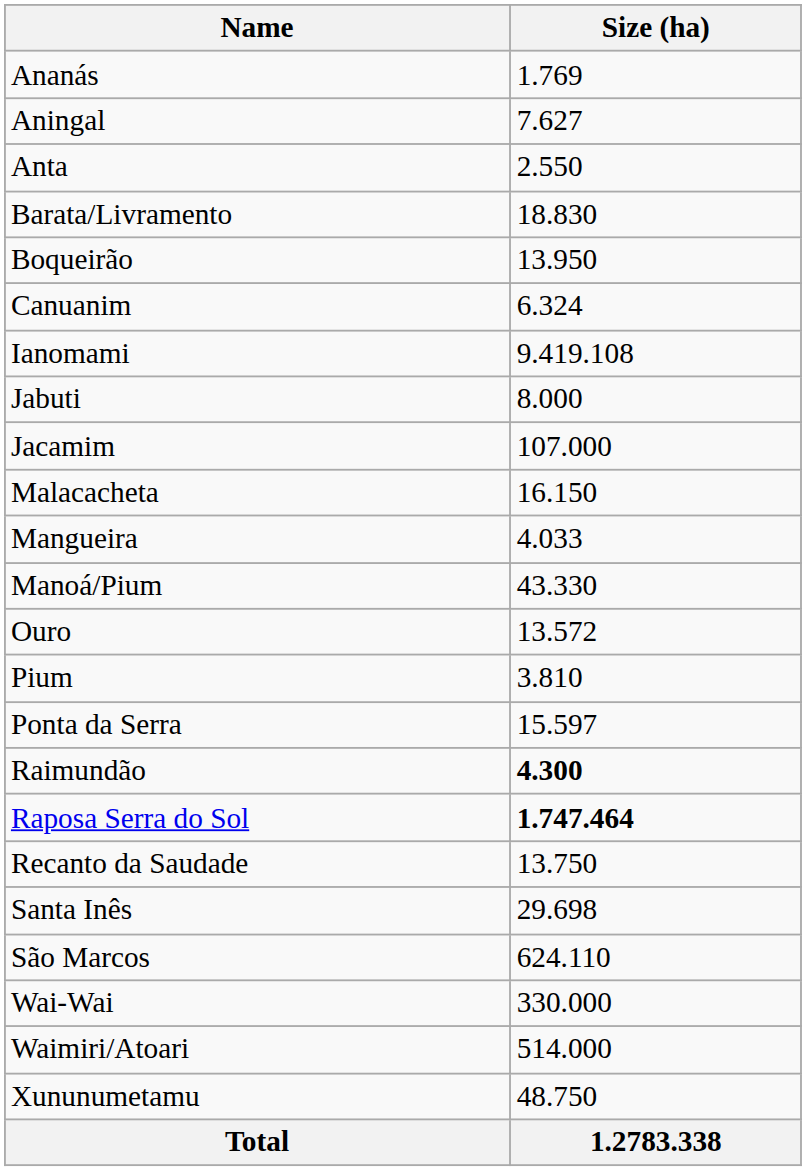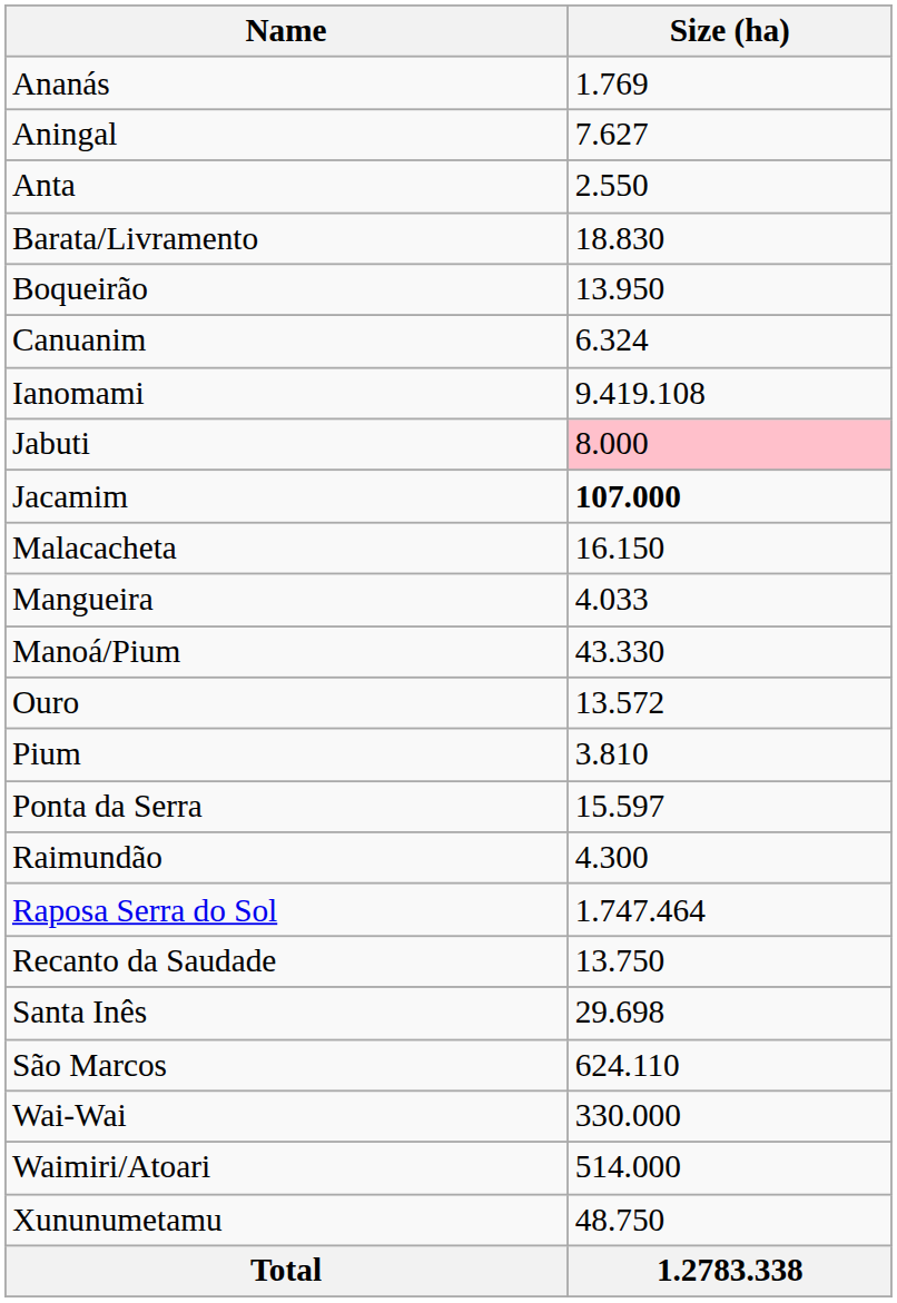Jabuti | Size (ha): no background -> pink background
Jacamim | Size (ha): normal -> bold
Raimundão | Size (ha): bold -> normal
Raposa Serra do Sol | Size (ha): bold -> normal
